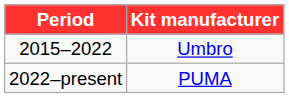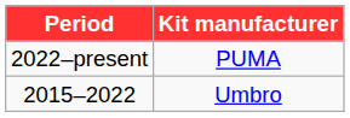rows swapped: 2015–2022 <-> 2022–present
